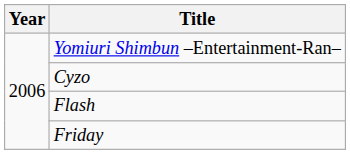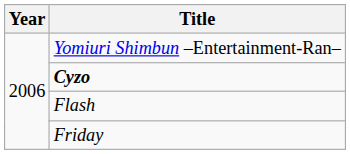Cyzo | Title: normal -> bold
